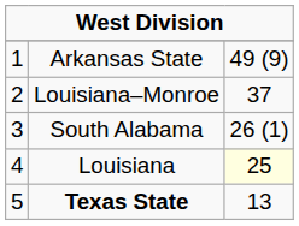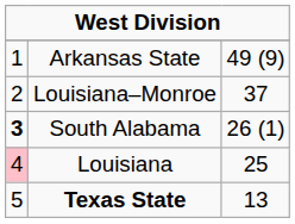South Alabama | column 1: normal -> bold
Louisiana | column 1: no background -> pink background
Louisiana | column 3: lightyellow background -> no background
